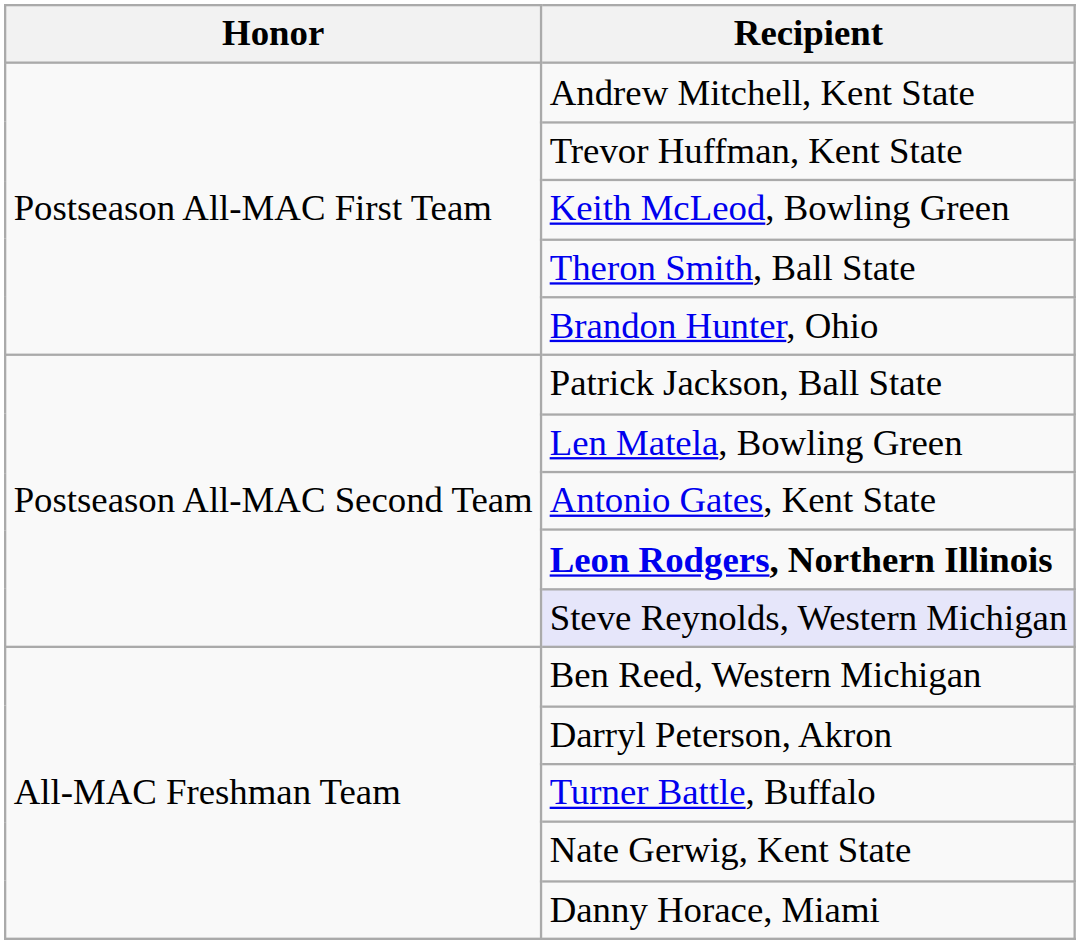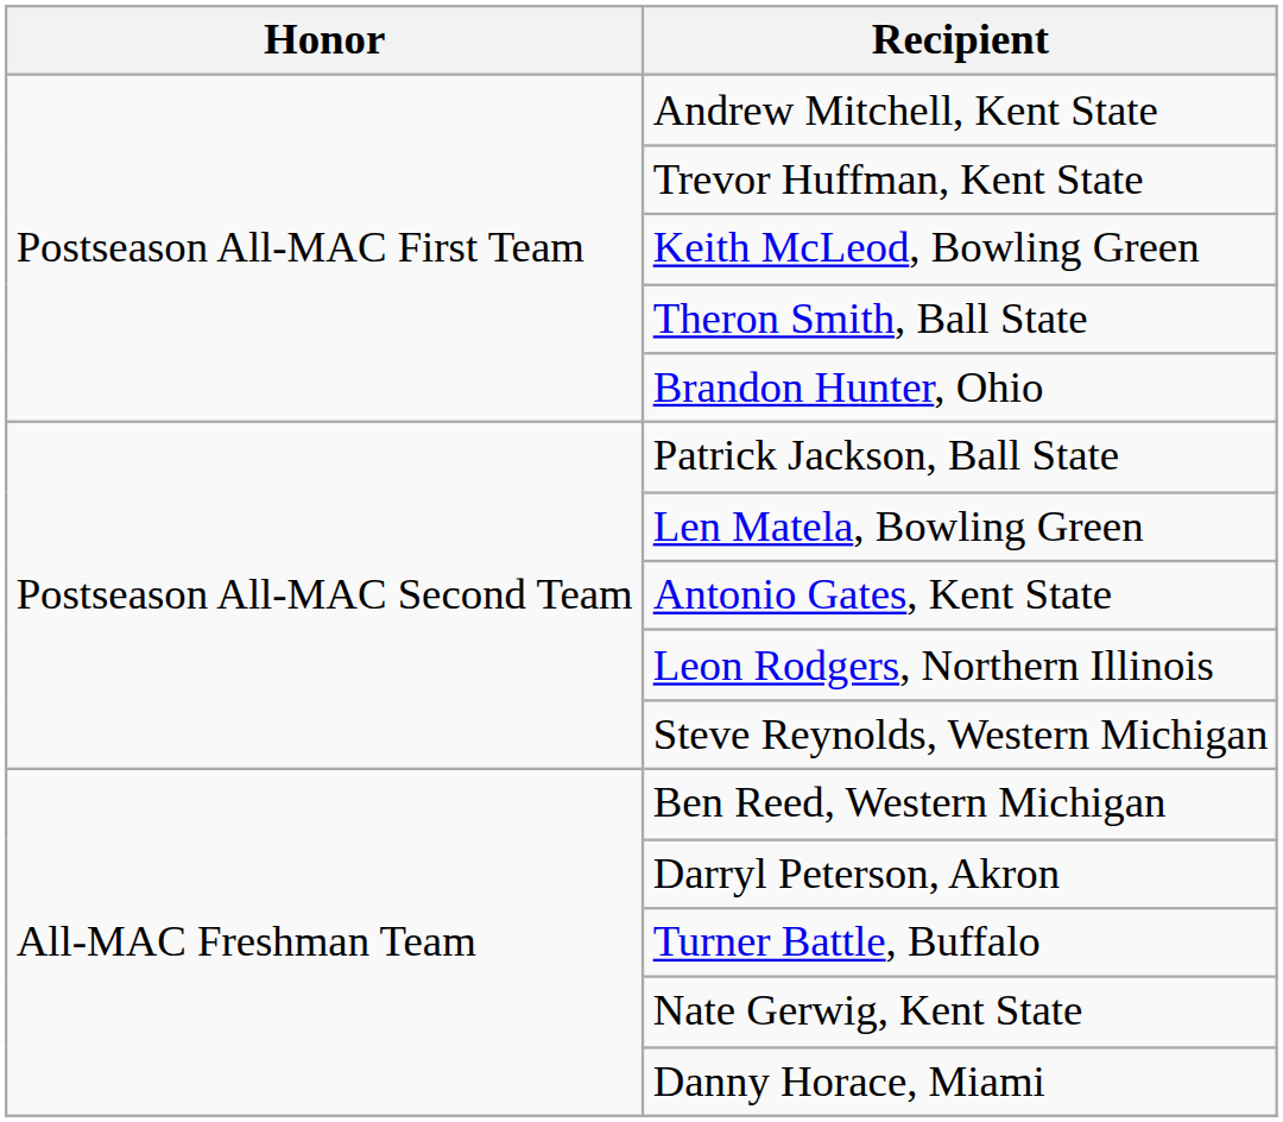row 10 | Recipient: bold -> normal
row 11 | Recipient: lavender background -> no background
